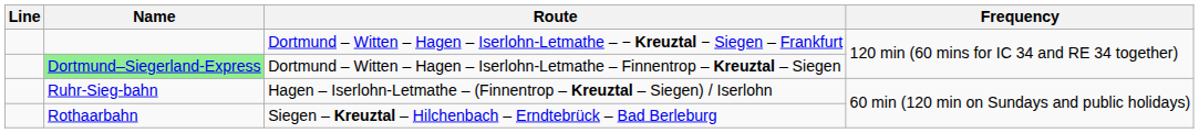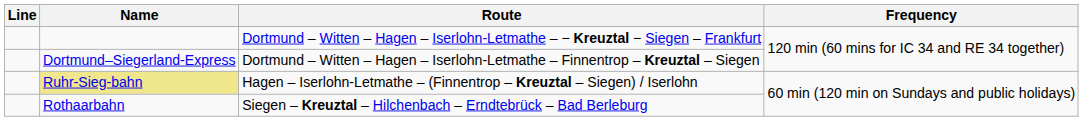Dortmund–Siegerland-Express | Name: lightgreen background -> no background
Ruhr-Sieg-bahn | Name: no background -> khaki background
